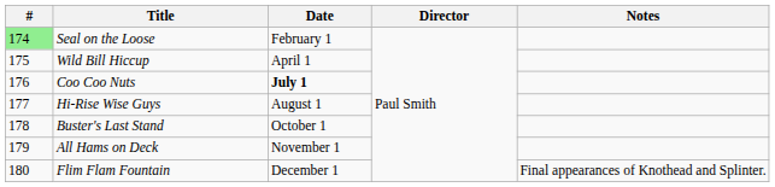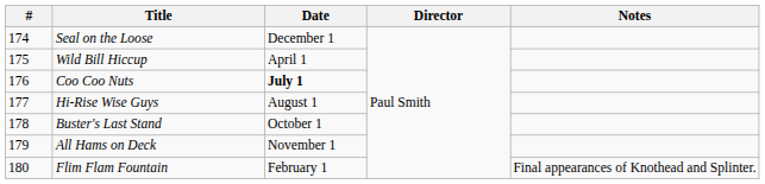Seal on the Loose | #: lightgreen background -> no background
Seal on the Loose | Date: February 1 -> December 1
Flim Flam Fountain | Date: December 1 -> February 1
